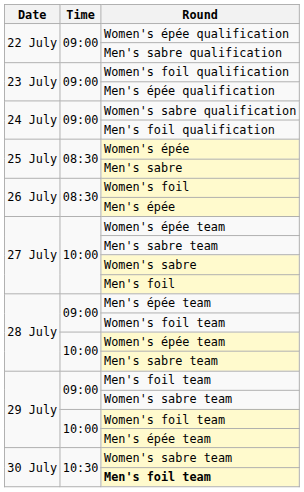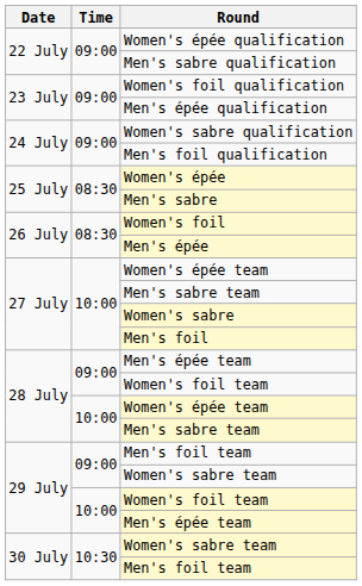30 July / Men's foil team | Round: bold -> normal
